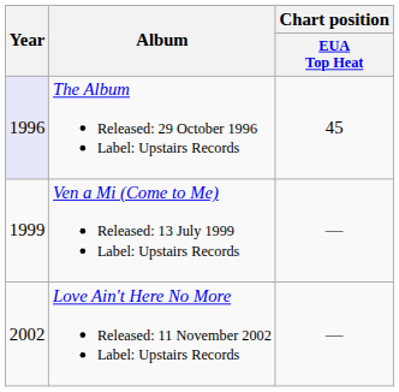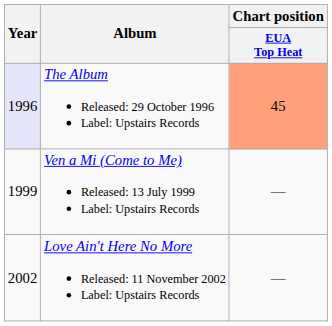The Album Released: 29 October 1996 Label: Upstairs Records | Chart position / EUA Top Heat: no background -> lightsalmon background
